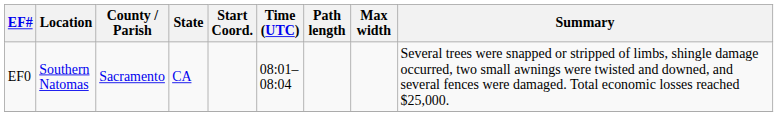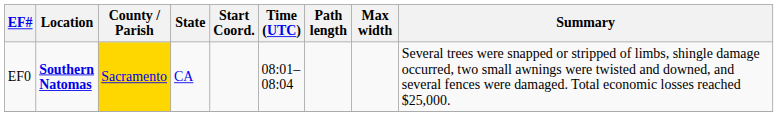EF0 | Location: normal -> bold
EF0 | County / Parish: no background -> gold background
